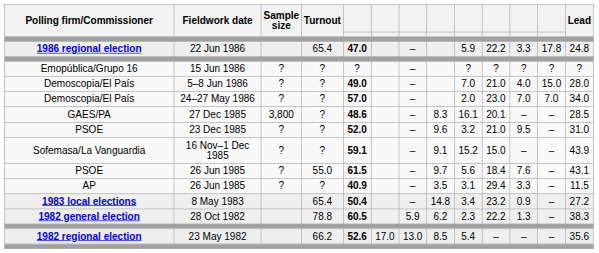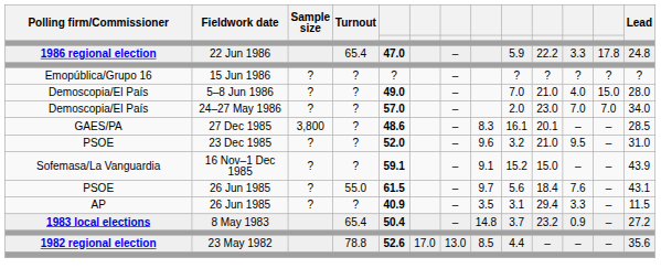8 May 1983 | column 9: 3.4 -> 3.7
- row: 1982 general election | 28 Oct 1982 | 78.8 | 60.5 | 5.9 | 6.2 | 2.3 | 22.2 | 1.3 | – | 38.3
23 May 1982 | Turnout: 66.2 -> 78.8
23 May 1982 | column 9: 5.4 -> 4.4
